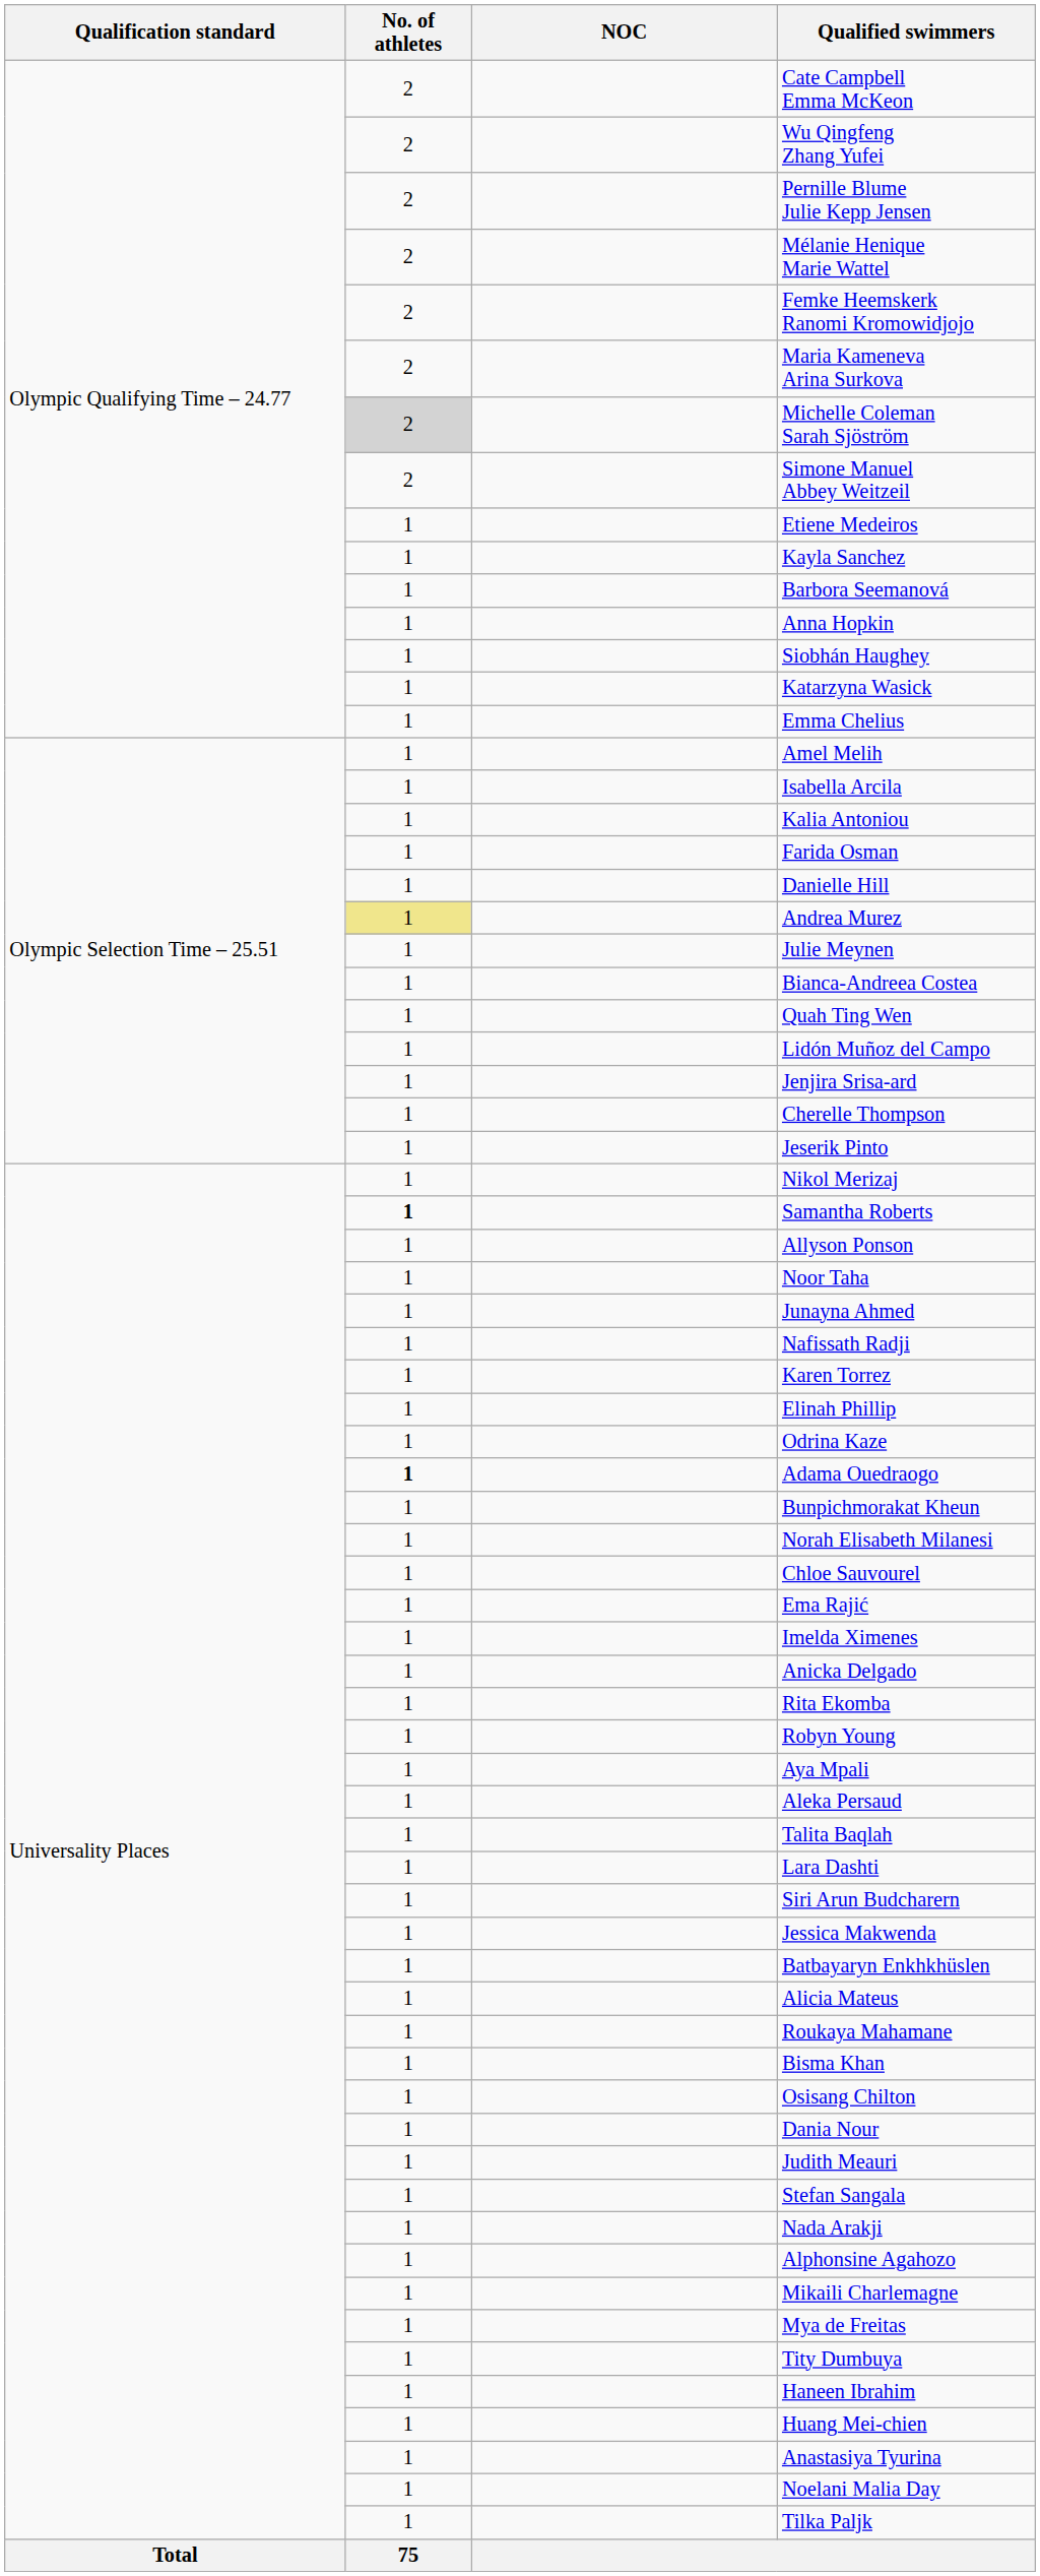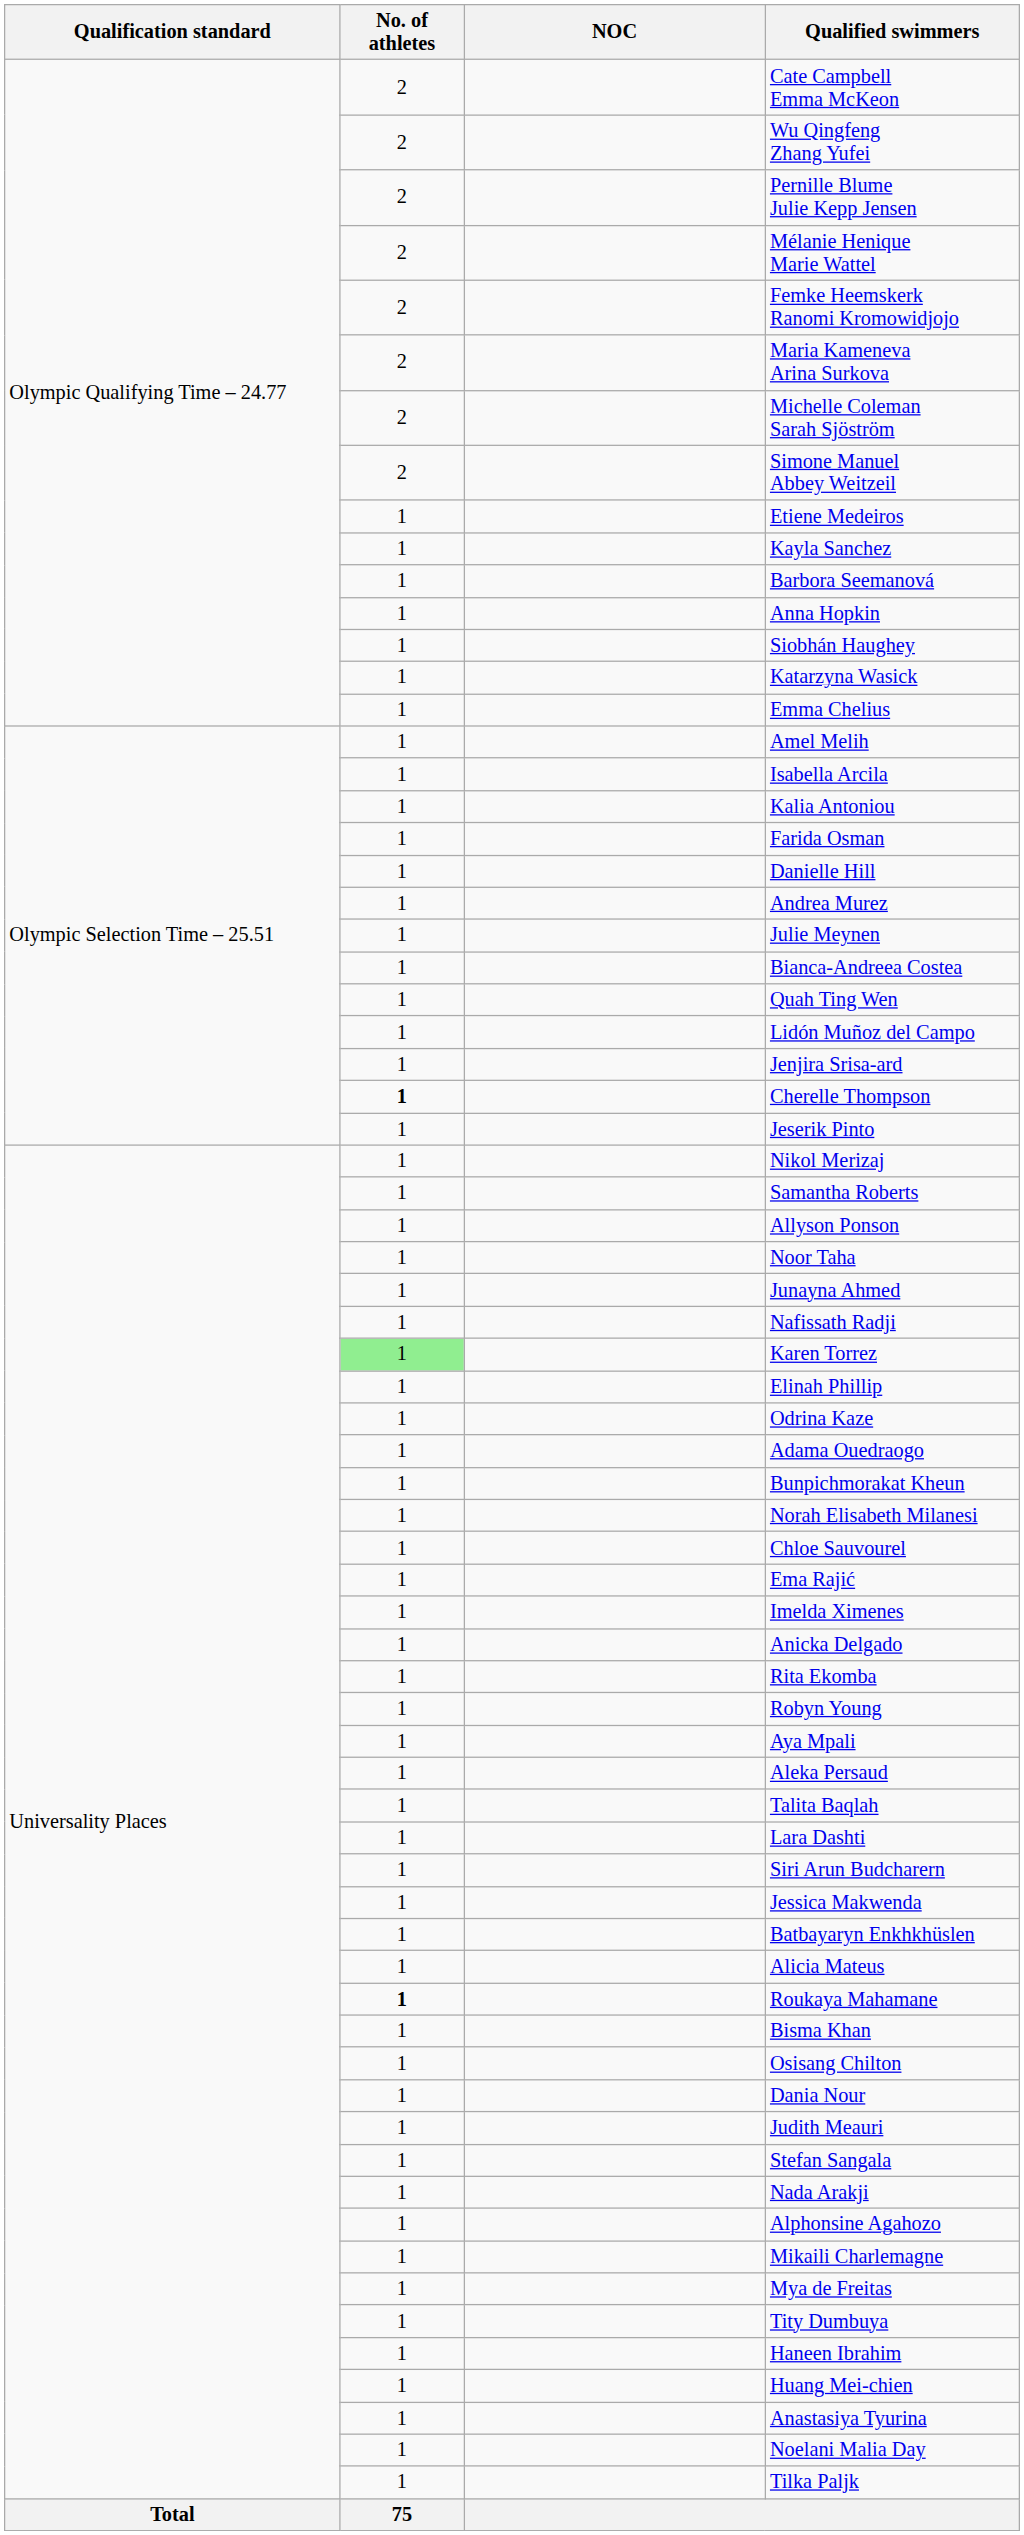Michelle Coleman Sarah Sjöström | No. of athletes: lightgrey background -> no background
Andrea Murez | No. of athletes: khaki background -> no background
Cherelle Thompson | No. of athletes: normal -> bold
Samantha Roberts | No. of athletes: bold -> normal
Karen Torrez | No. of athletes: no background -> lightgreen background
Adama Ouedraogo | No. of athletes: bold -> normal
Roukaya Mahamane | No. of athletes: normal -> bold
